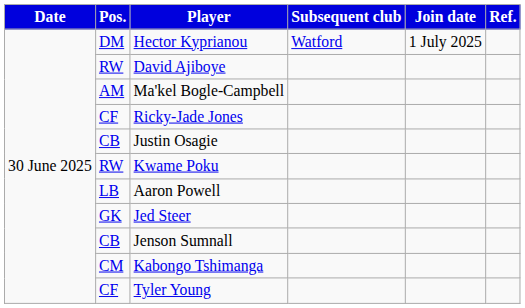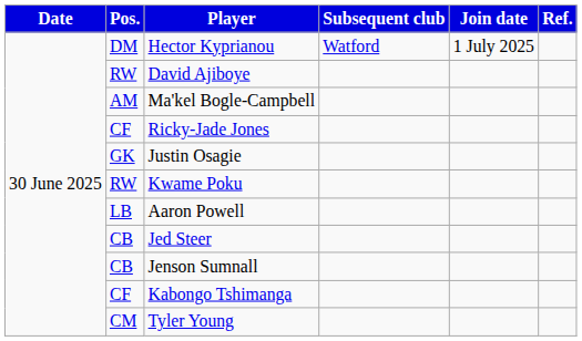Justin Osagie | Pos.: CB -> GK
Jed Steer | Pos.: GK -> CB
Kabongo Tshimanga | Pos.: CM -> CF
Tyler Young | Pos.: CF -> CM
